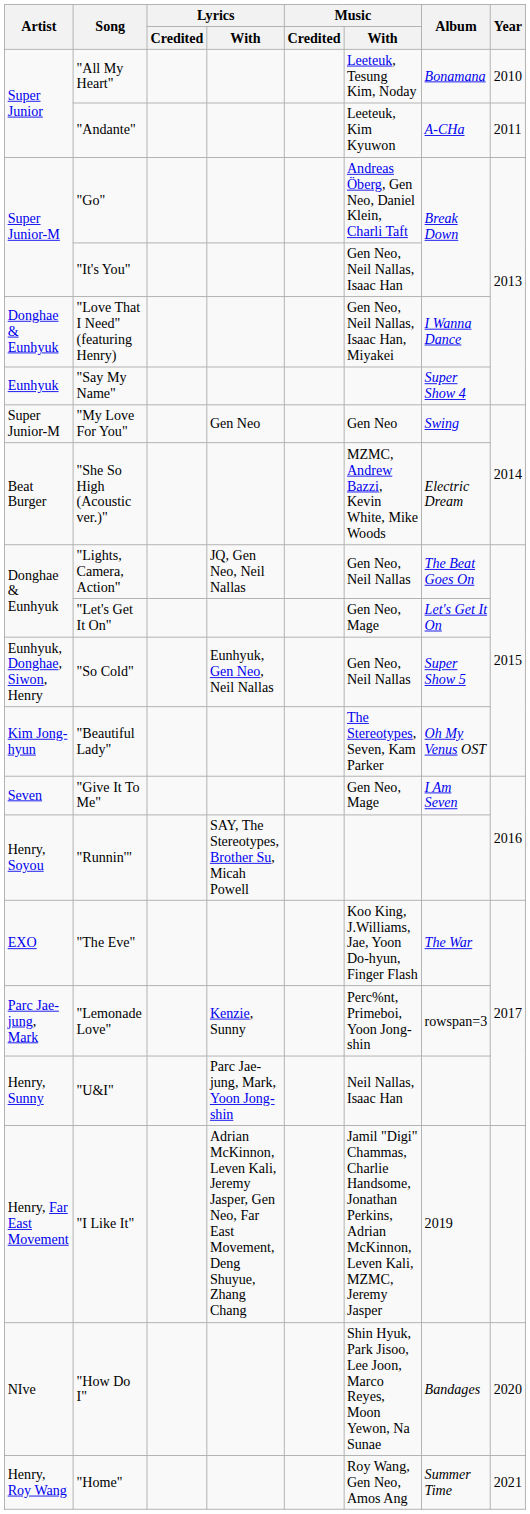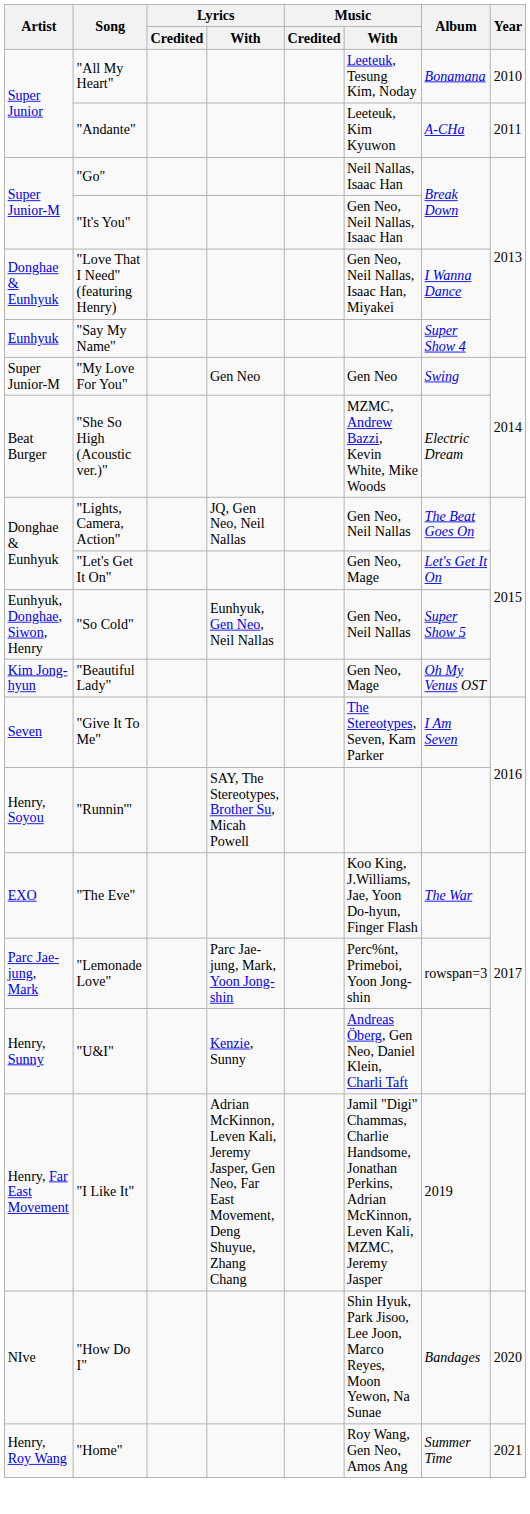"Go" | Music / With: Andreas Öberg, Gen Neo, Daniel Klein, Charli Taft -> Neil Nallas, Isaac Han
"Beautiful Lady" | Music / With: The Stereotypes, Seven, Kam Parker -> Gen Neo, Mage
"Give It To Me" | Music / With: Gen Neo, Mage -> The Stereotypes, Seven, Kam Parker
"Lemonade Love" | Lyrics / With: Kenzie, Sunny -> Parc Jae-jung, Mark, Yoon Jong-shin
"U&I" | Lyrics / With: Parc Jae-jung, Mark, Yoon Jong-shin -> Kenzie, Sunny
"U&I" | Music / With: Neil Nallas, Isaac Han -> Andreas Öberg, Gen Neo, Daniel Klein, Charli Taft
